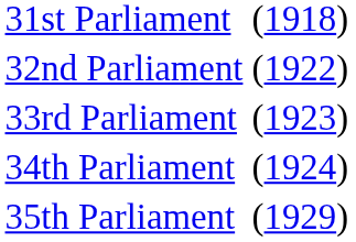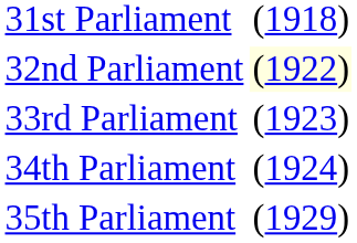32nd Parliament | column 2: no background -> lightyellow background
